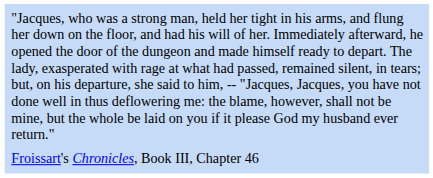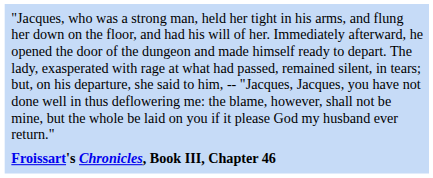row 2 | column 1: normal -> bold
